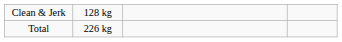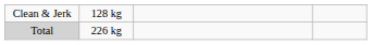row 2 | column 1: no background -> lightgrey background
